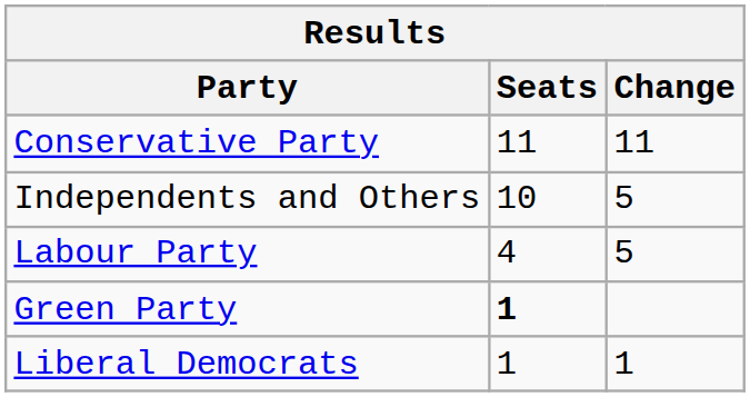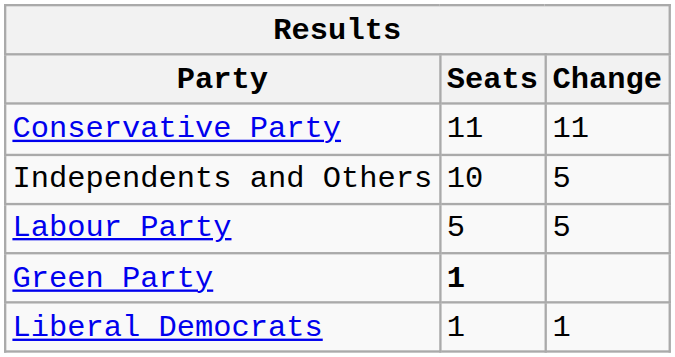Labour Party | Seats: 4 -> 5
